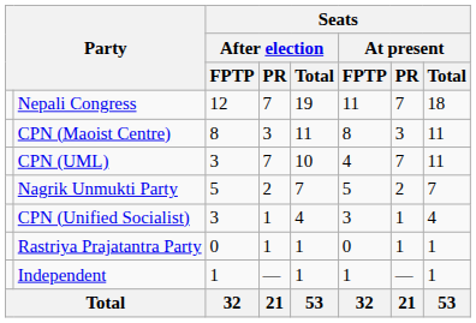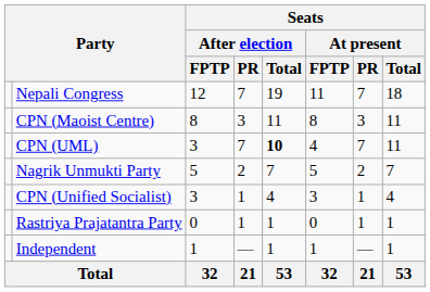CPN (UML) | Seats / After election / Total: normal -> bold
